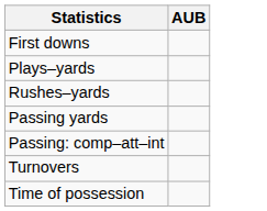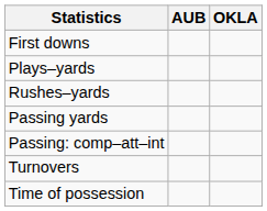+ column: OKLA
